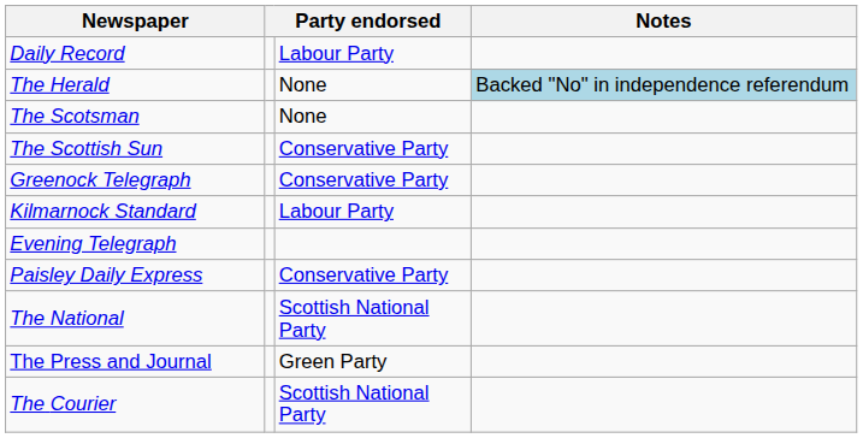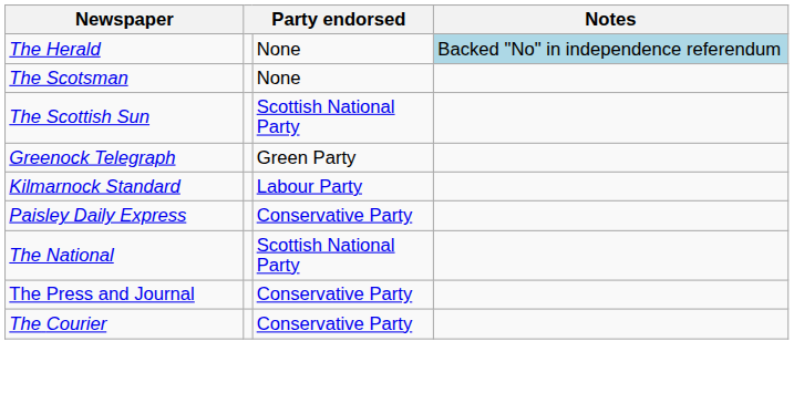- row: Daily Record | Labour Party
The Scottish Sun | column 3: Conservative Party -> Scottish National Party
Greenock Telegraph | column 3: Conservative Party -> Green Party
- row: Evening Telegraph
The Press and Journal | column 3: Green Party -> Conservative Party
The Courier | column 3: Scottish National Party -> Conservative Party
